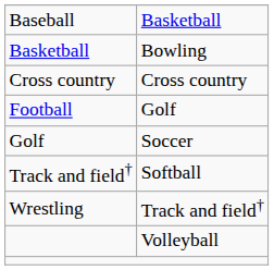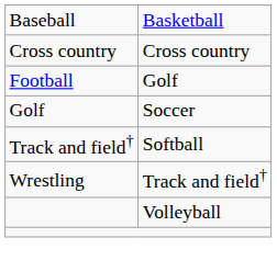- row: Basketball | Bowling
